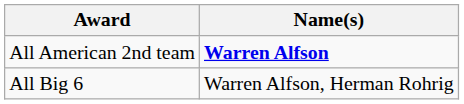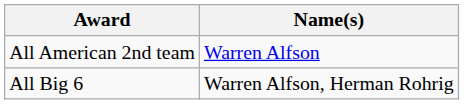row 2 | Name(s): bold -> normal
